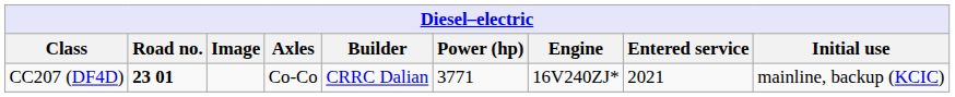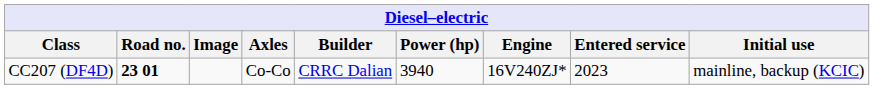CC207 (DF4D) | Power (hp): 3771 -> 3940
CC207 (DF4D) | Entered service: 2021 -> 2023
